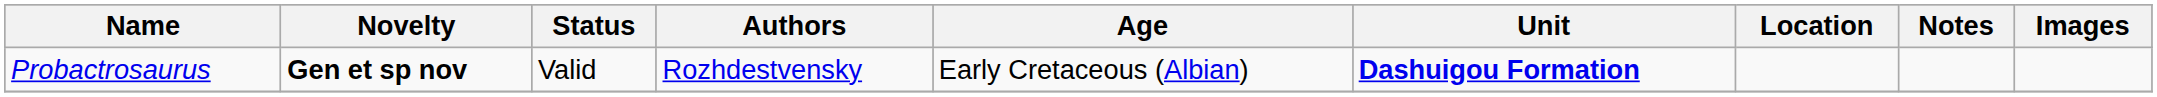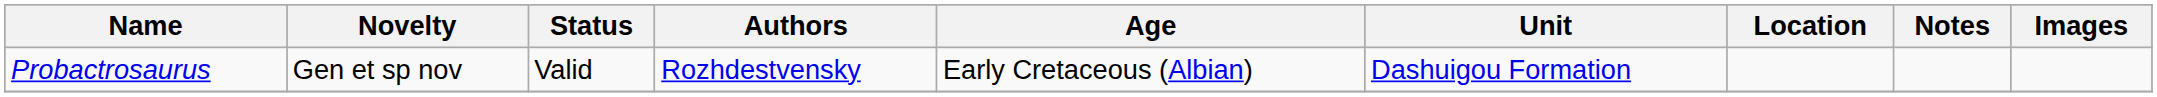Probactrosaurus | Novelty: bold -> normal
Probactrosaurus | Unit: bold -> normal
